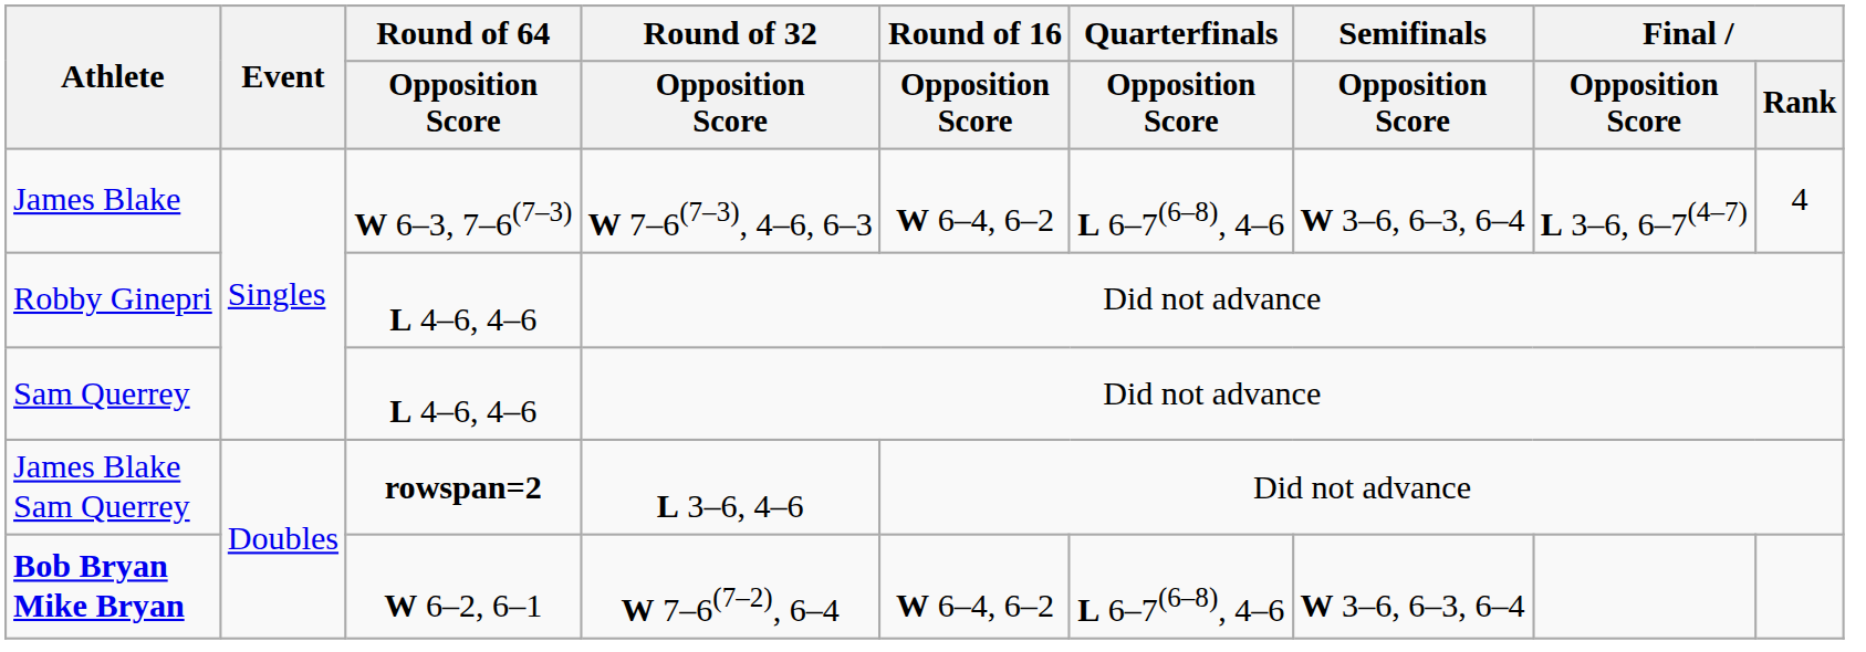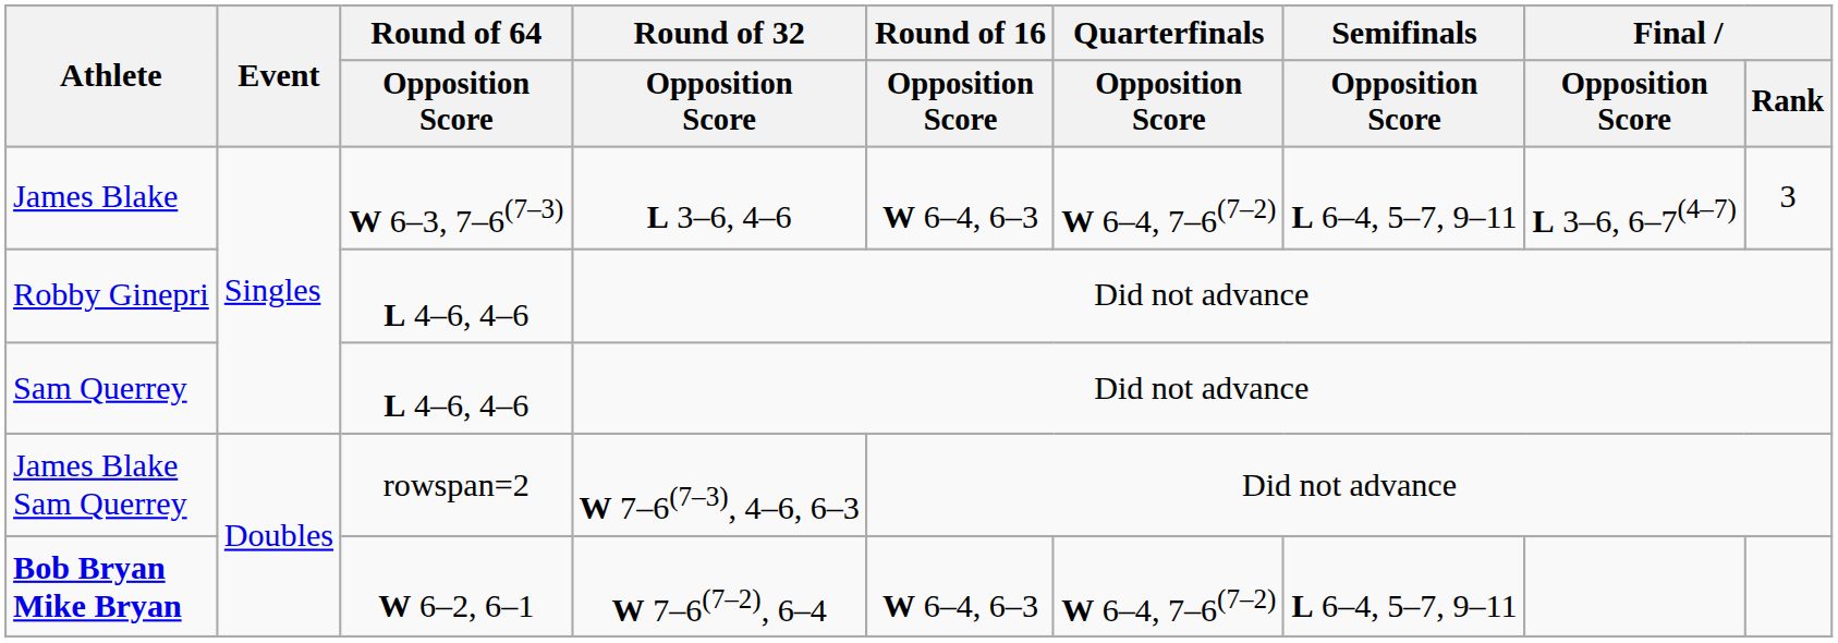James Blake | Round of 32 / Opposition Score: W 7–6(7–3), 4–6, 6–3 -> L 3–6, 4–6
James Blake | Round of 16 / Opposition Score: W 6–4, 6–2 -> W 6–4, 6–3
James Blake | Quarterfinals / Opposition Score: L 6–7(6–8), 4–6 -> W 6–4, 7–6(7–2)
James Blake | Semifinals / Opposition Score: W 3–6, 6–3, 6–4 -> L 6–4, 5–7, 9–11
James Blake | Final / Rank: 4 -> 3
James Blake Sam Querrey | Round of 64 / Opposition Score: bold -> normal
James Blake Sam Querrey | Round of 32 / Opposition Score: L 3–6, 4–6 -> W 7–6(7–3), 4–6, 6–3
Bob Bryan Mike Bryan | Round of 16 / Opposition Score: W 6–4, 6–2 -> W 6–4, 6–3
Bob Bryan Mike Bryan | Quarterfinals / Opposition Score: L 6–7(6–8), 4–6 -> W 6–4, 7–6(7–2)
Bob Bryan Mike Bryan | Semifinals / Opposition Score: W 3–6, 6–3, 6–4 -> L 6–4, 5–7, 9–11
